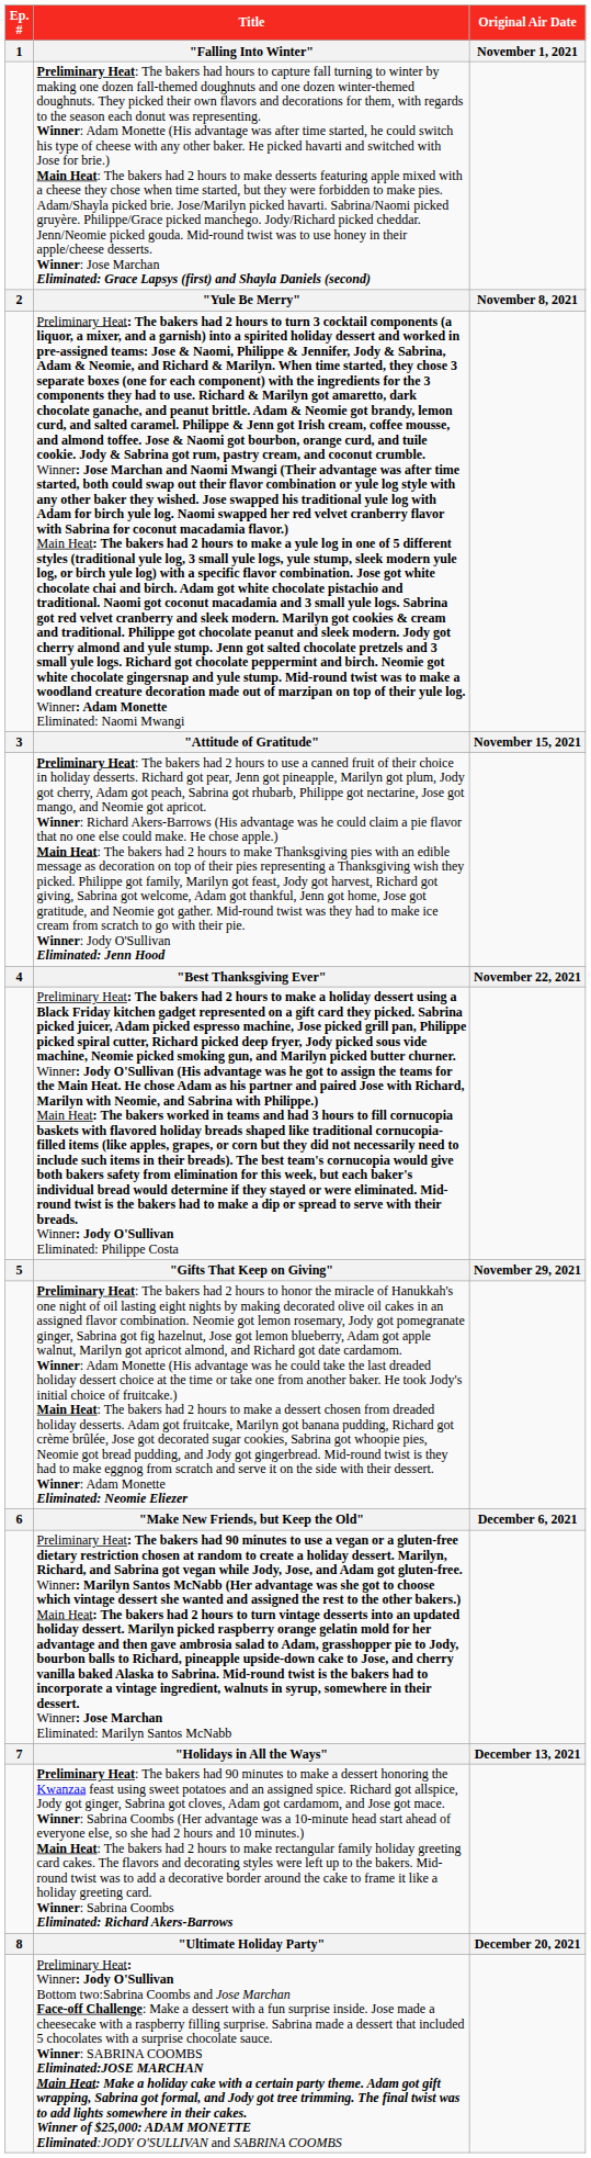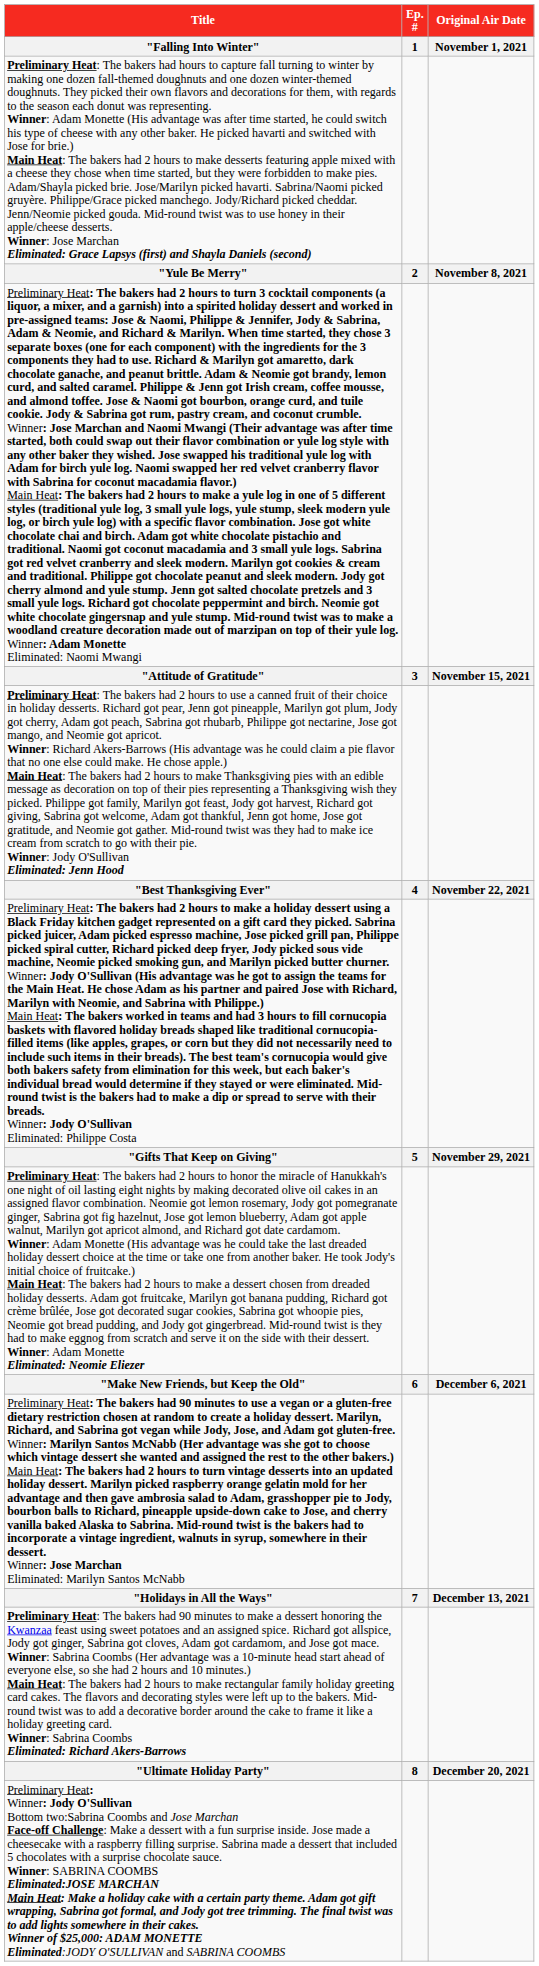columns swapped: Ep. # / 1 <-> Title / "Falling Into Winter"
